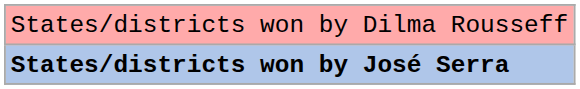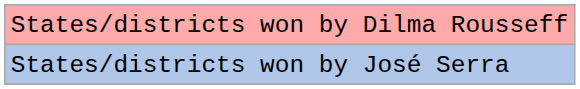row 2 | column 1: bold -> normal
